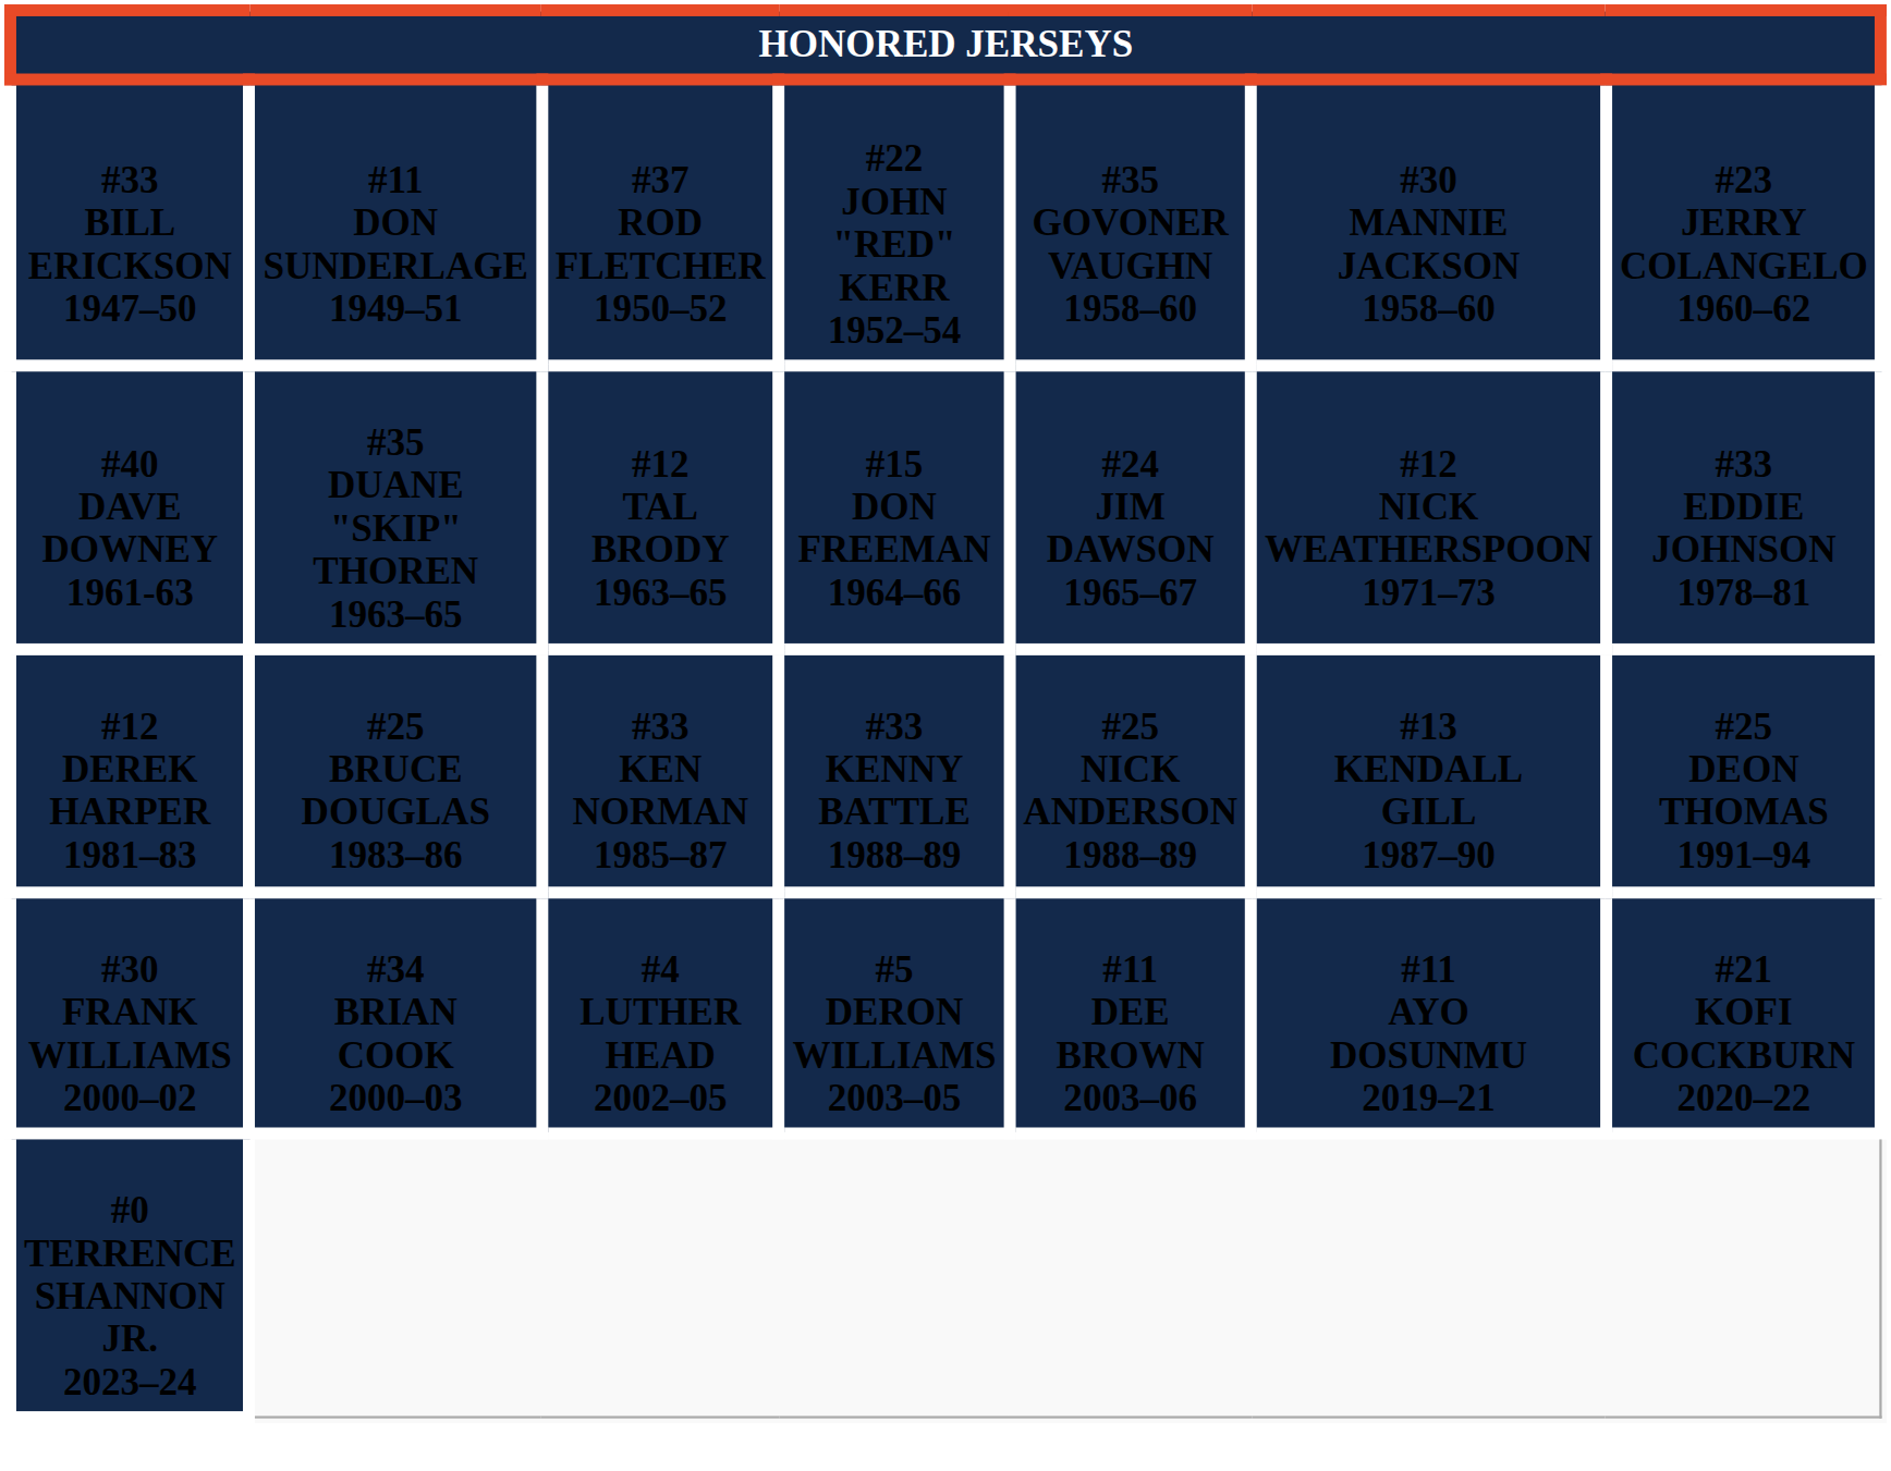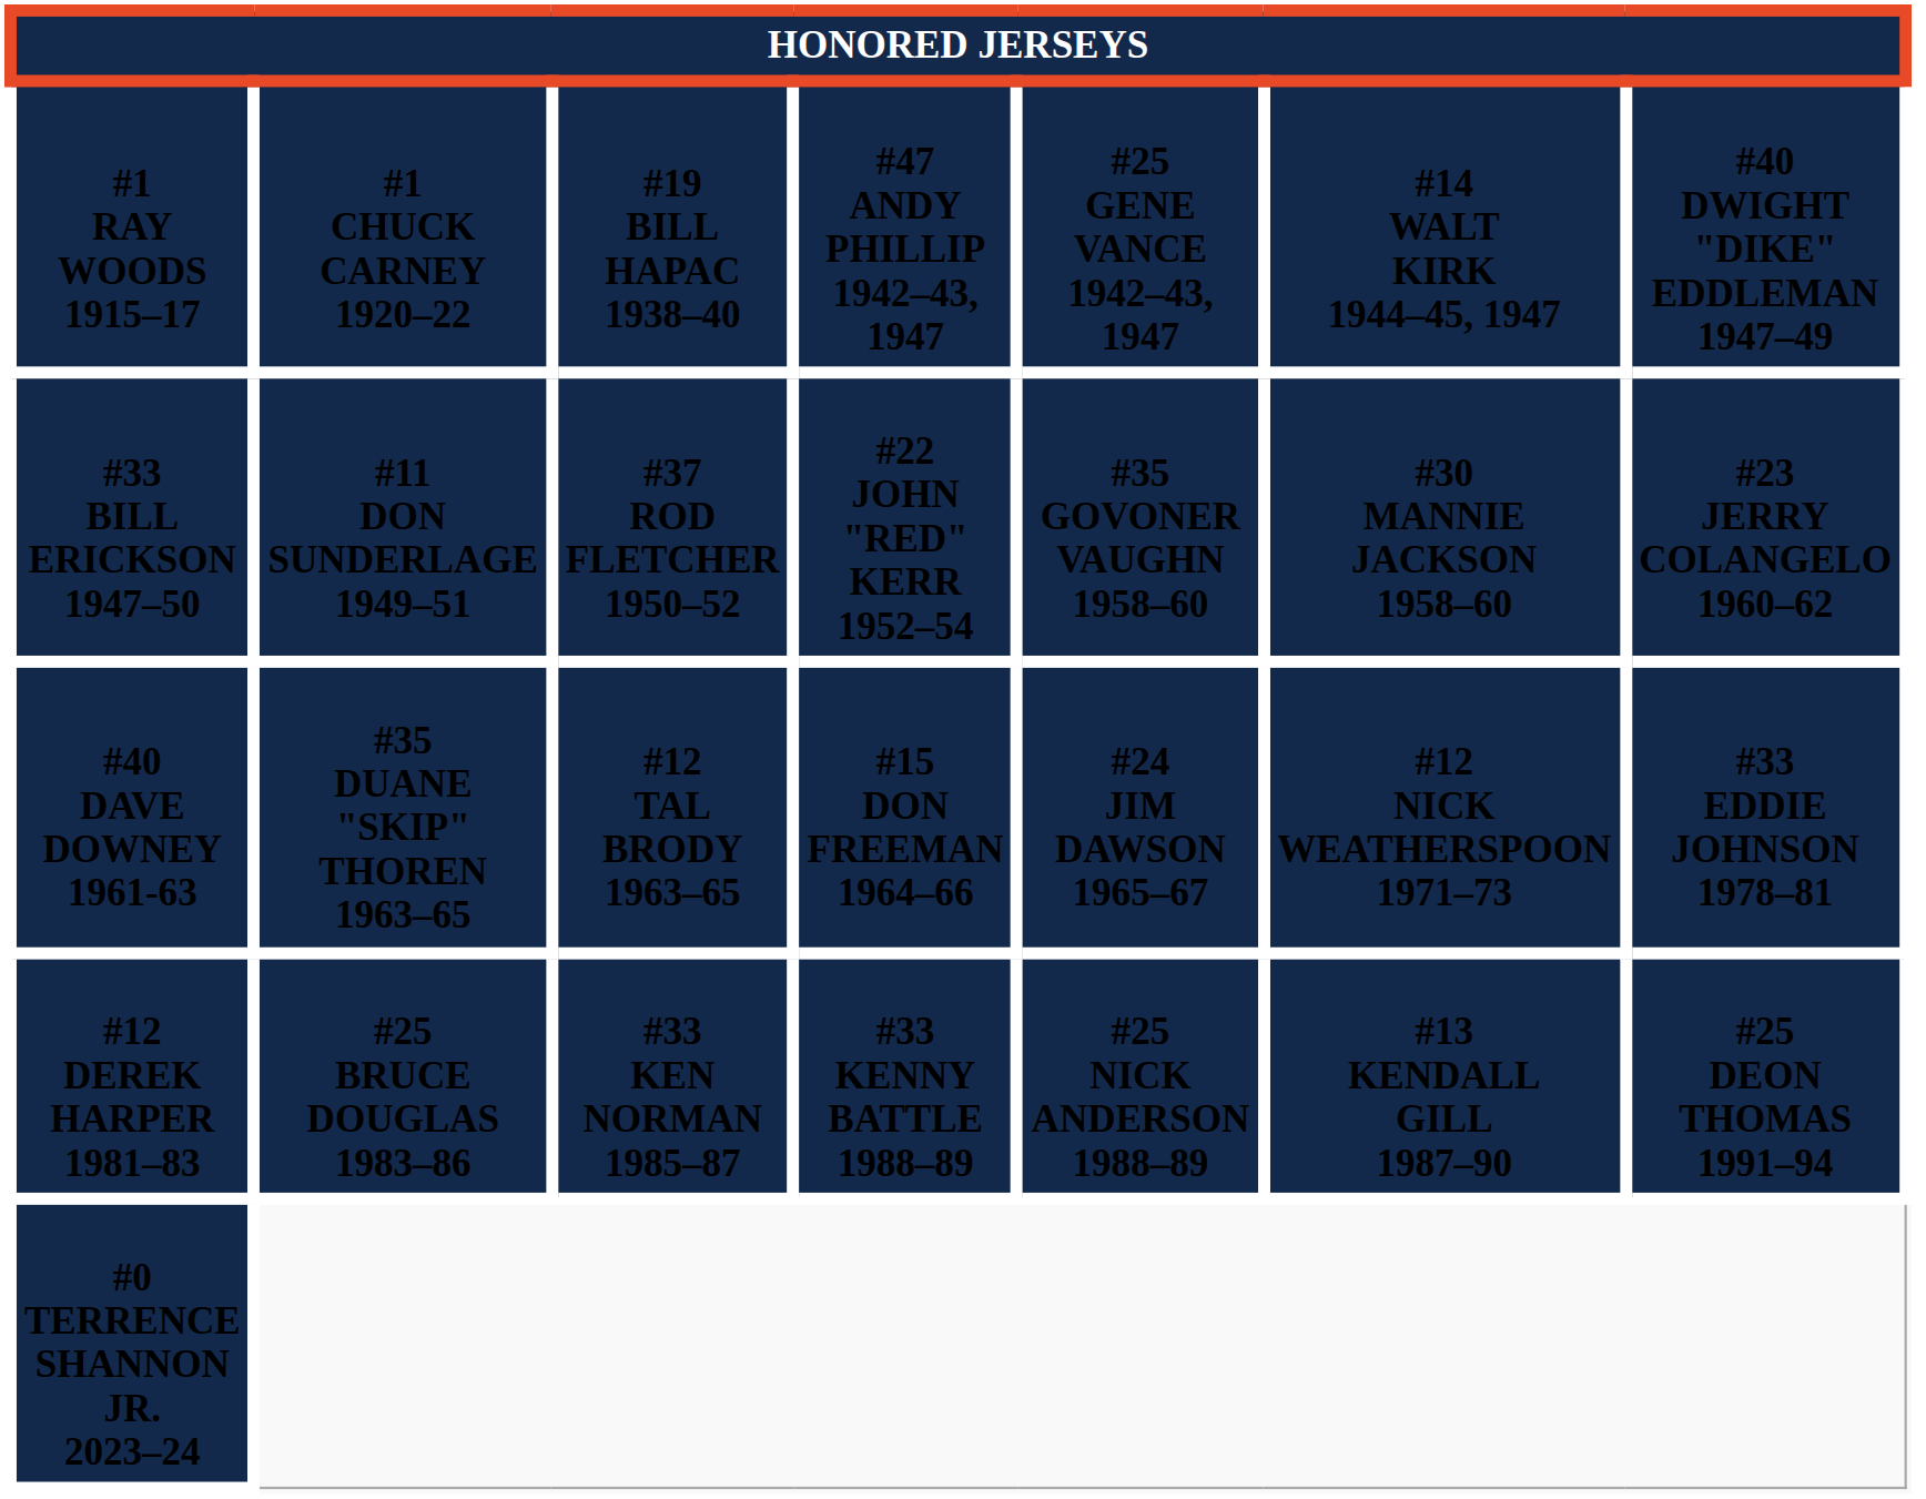+ row: #1 RAY WOODS 1915–17 | #1 CHUCK CARNEY 1920–22 | #19 BILL HAPAC 1938–40 | #47 ANDY PHILLIP 1942–43, 1947 | #25 GENE VANCE 1942–43, 1947 | #14 WALT KIRK 1944–45, 1947 | #40 DWIGHT "DIKE" EDDLEMAN 1947–49
- row: #30 FRANK WILLIAMS 2000–02 | #34 BRIAN COOK 2000–03 | #4 LUTHER HEAD 2002–05 | #5 DERON WILLIAMS 2003–05 | #11 DEE BROWN 2003–06 | #11 AYO DOSUNMU 2019–21 | #21 KOFI COCKBURN 2020–22
